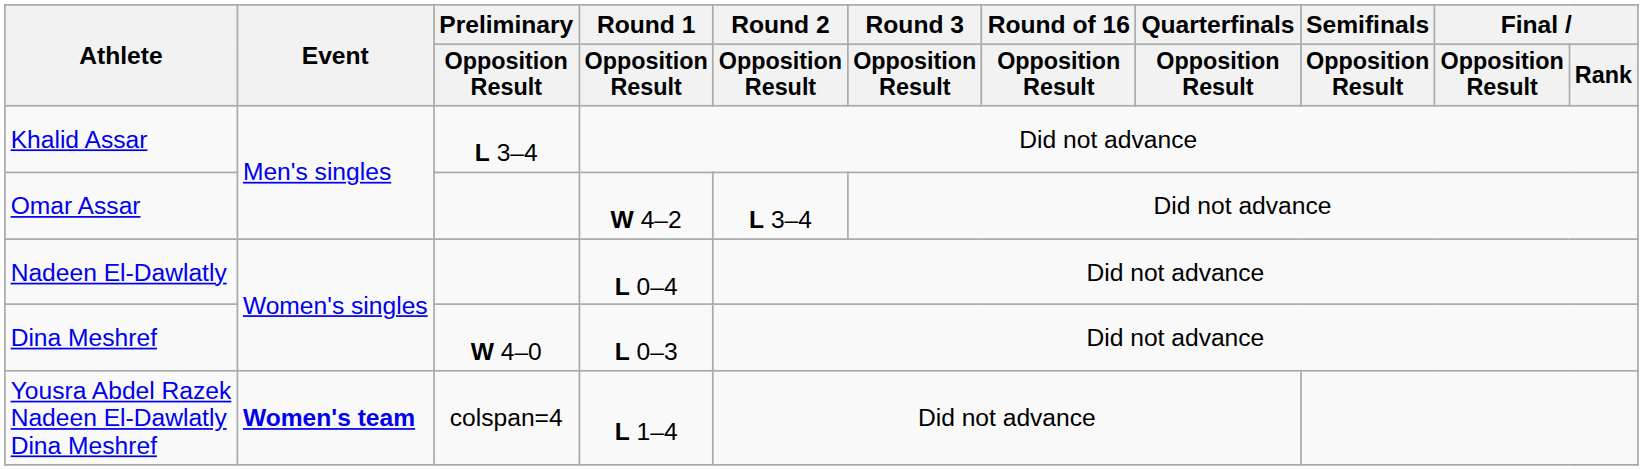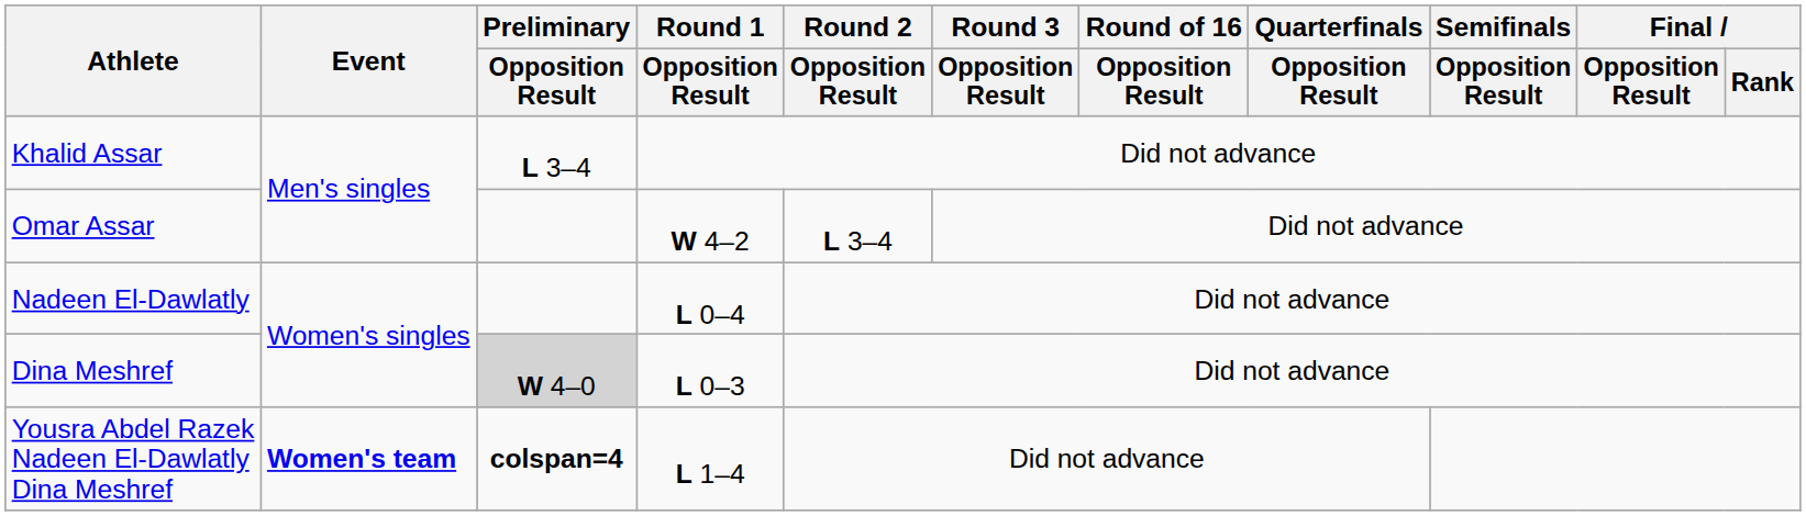Dina Meshref | Preliminary / Opposition Result: no background -> lightgrey background
Yousra Abdel Razek Nadeen El-Dawlatly Dina Meshref | Preliminary / Opposition Result: normal -> bold
